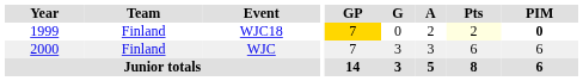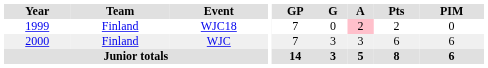WJC18 | GP: gold background -> no background
WJC18 | A: no background -> pink background
WJC18 | Pts: lightyellow background -> no background
WJC18 | PIM: bold -> normal
